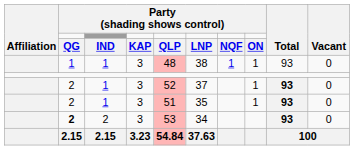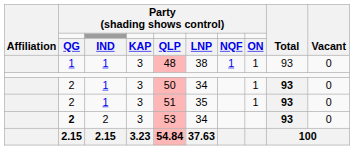row 6 | column 5: 52 -> 50
row 6 | column 6: 37 -> 34
